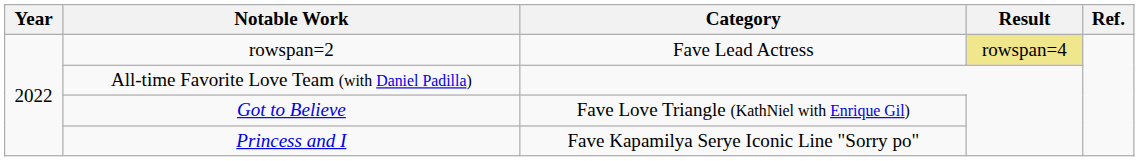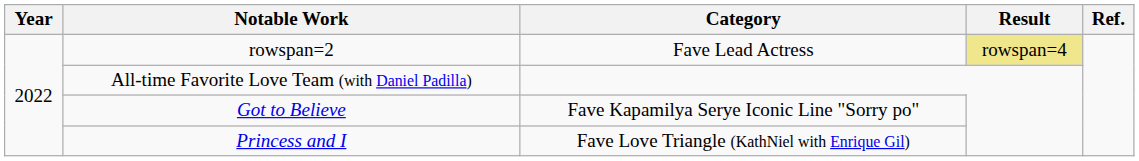Got to Believe | Category: Fave Love Triangle (KathNiel with Enrique Gil) -> Fave Kapamilya Serye Iconic Line "Sorry po"
Princess and I | Category: Fave Kapamilya Serye Iconic Line "Sorry po" -> Fave Love Triangle (KathNiel with Enrique Gil)
